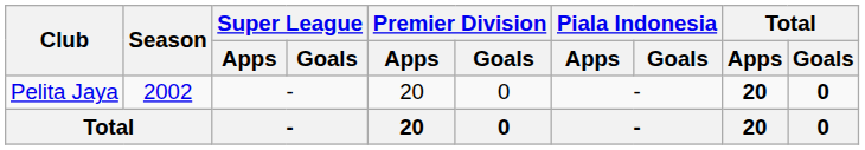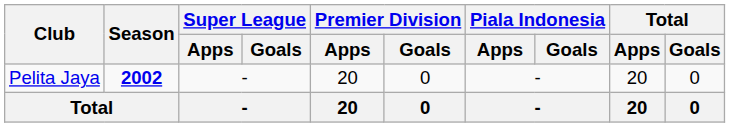Pelita Jaya | Season: normal -> bold
Pelita Jaya | Total / Apps: bold -> normal
Pelita Jaya | Total / Goals: bold -> normal
